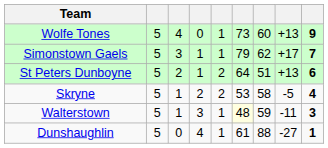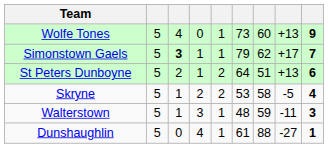Simonstown Gaels | column 3: normal -> bold
Walterstown | column 6: lightyellow background -> no background
